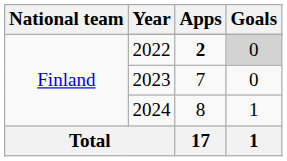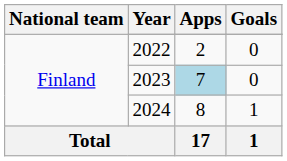2022 | Apps: bold -> normal
2022 | Goals: lightgrey background -> no background
2023 | Apps: no background -> lightblue background
